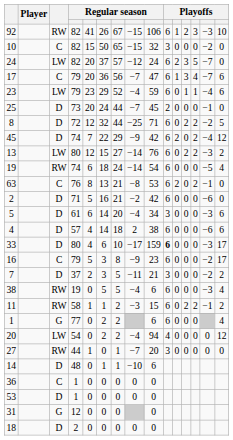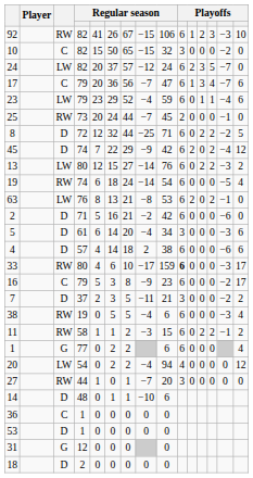25 | column 3: D -> RW
63 | column 3: C -> LW
33 | column 3: D -> RW
